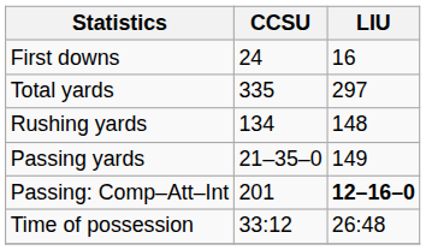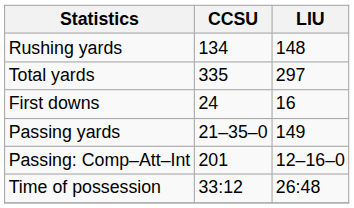rows swapped: First downs <-> Rushing yards
Passing: Comp–Att–Int | LIU: bold -> normal
